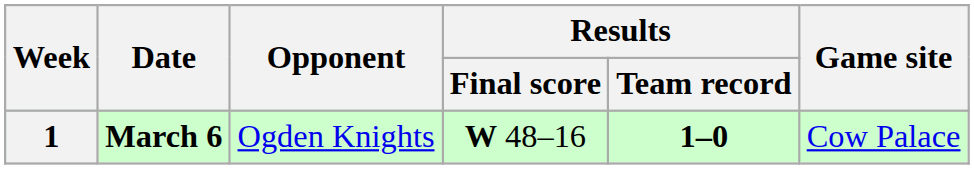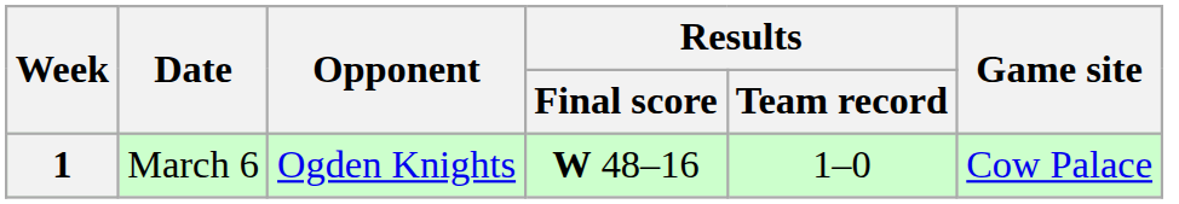1 | Date: bold -> normal
1 | Results / Team record: bold -> normal
